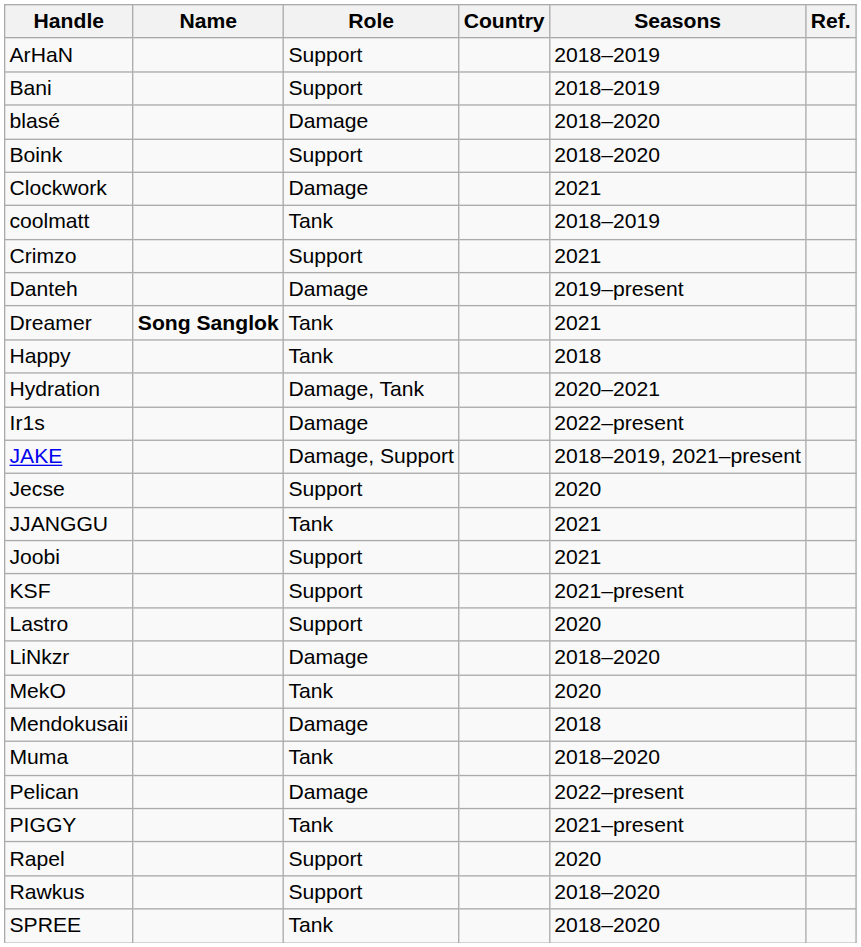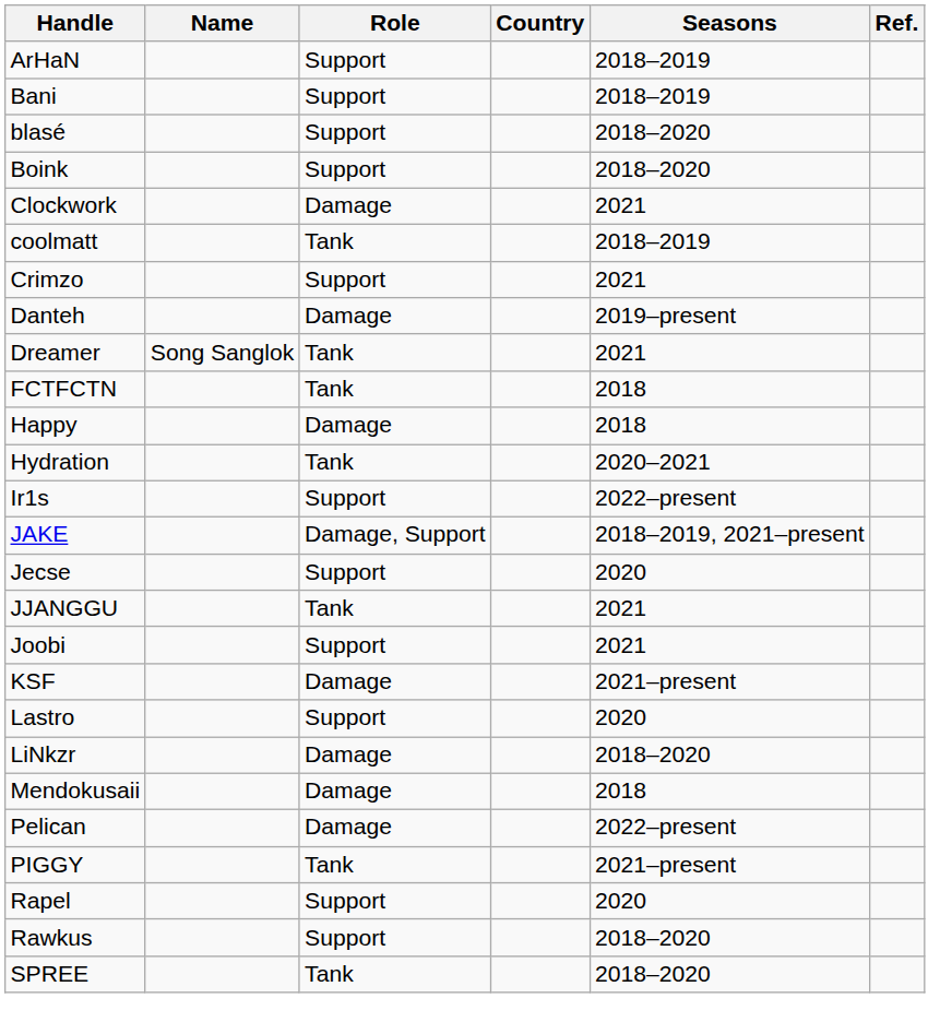blasé | Role: Damage -> Support
Dreamer | Name: bold -> normal
+ row: FCTFCTN | Tank | 2018
Happy | Role: Tank -> Damage
Hydration | Role: Damage, Tank -> Tank
Ir1s | Role: Damage -> Support
KSF | Role: Support -> Damage
- row: MekO | Tank | 2020
- row: Muma | Tank | 2018–2020
